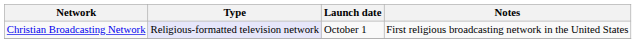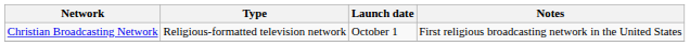Christian Broadcasting Network | Type: lavender background -> no background
